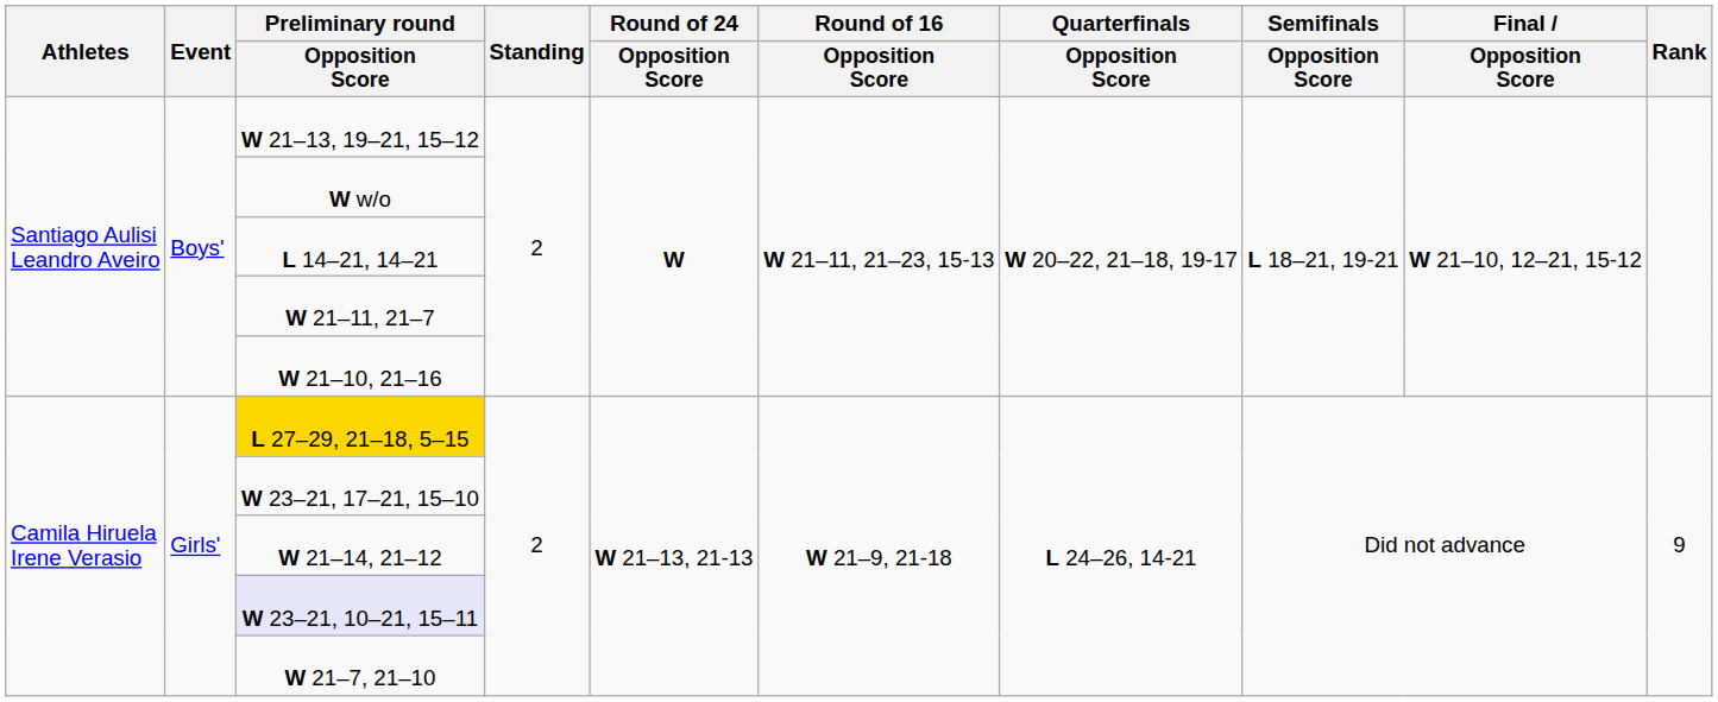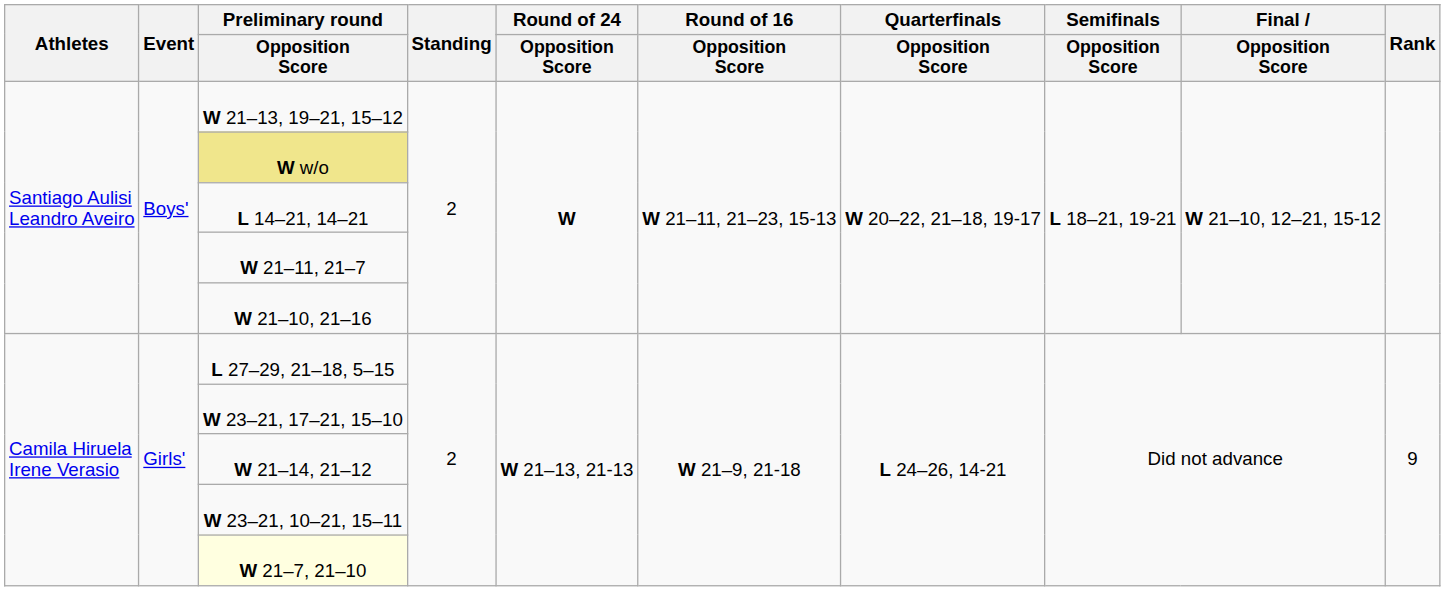W w/o | Preliminary round / Opposition Score: no background -> khaki background
L 27–29, 21–18, 5–15 | Preliminary round / Opposition Score: gold background -> no background
W 23–21, 10–21, 15–11 | Preliminary round / Opposition Score: lavender background -> no background
W 21–7, 21–10 | Preliminary round / Opposition Score: no background -> lightyellow background
